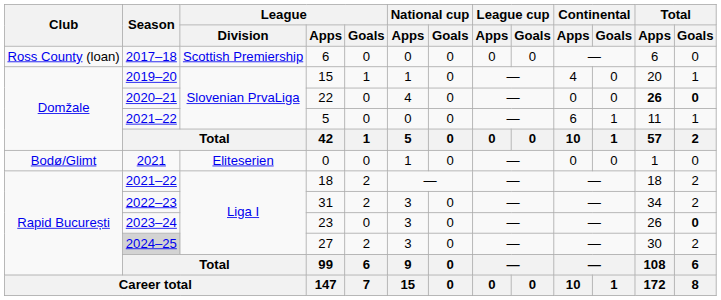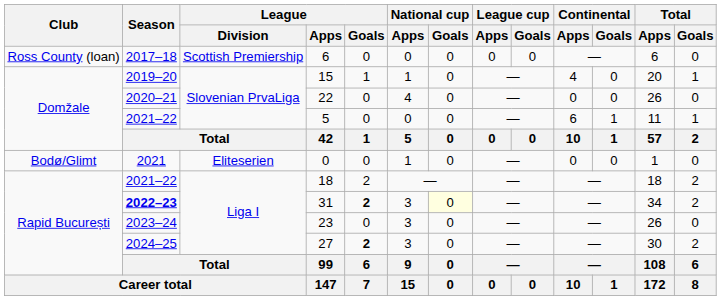22 | Total / Apps: bold -> normal
22 | Total / Goals: bold -> normal
31 | Season: normal -> bold
31 | League / Goals: normal -> bold
31 | National cup / Goals: no background -> lightyellow background
23 | Total / Goals: bold -> normal
27 | Season: lightgrey background -> no background
27 | League / Goals: normal -> bold
